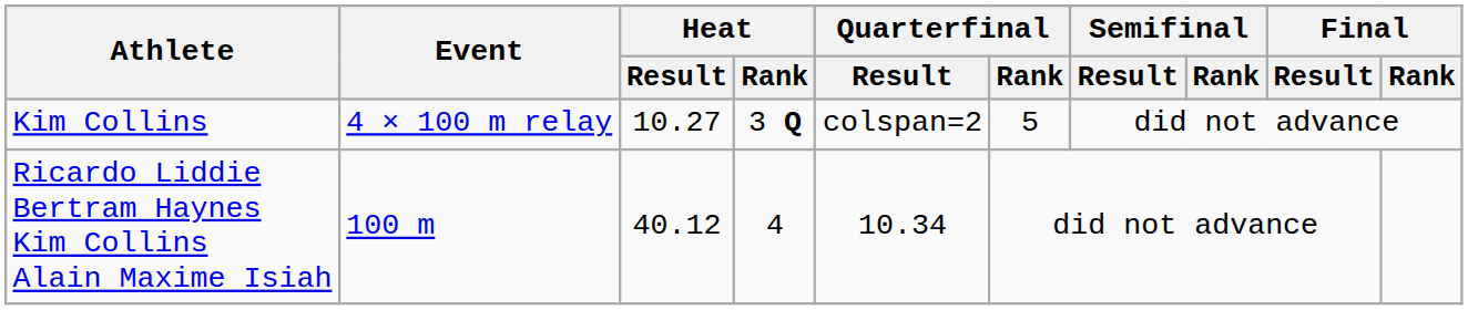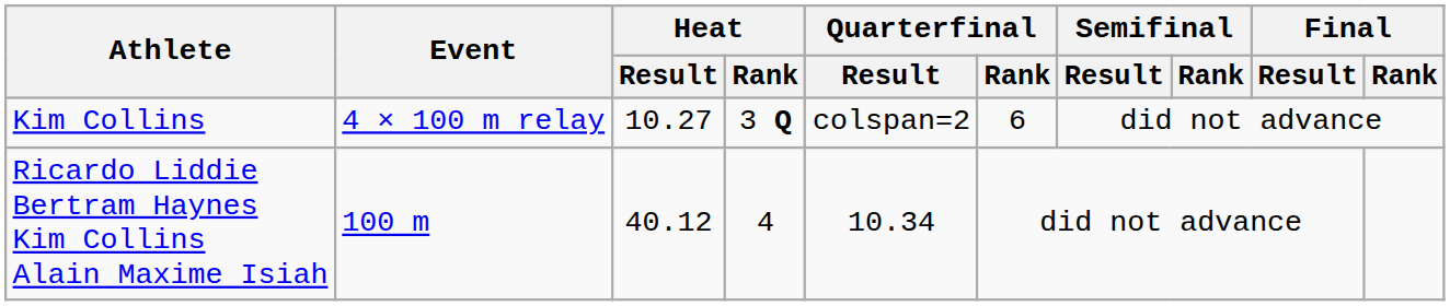Kim Collins | Quarterfinal / Rank: 5 -> 6
